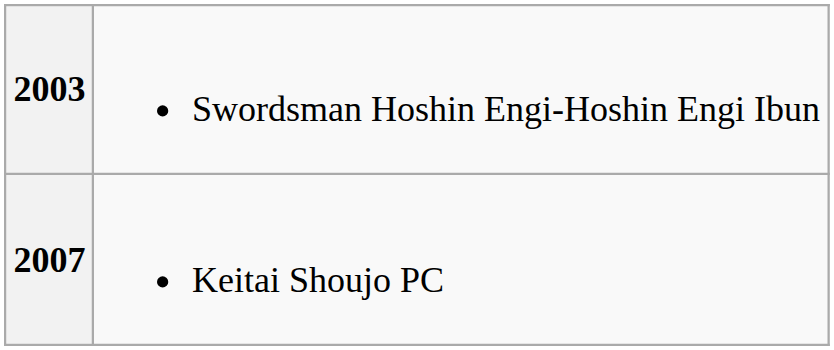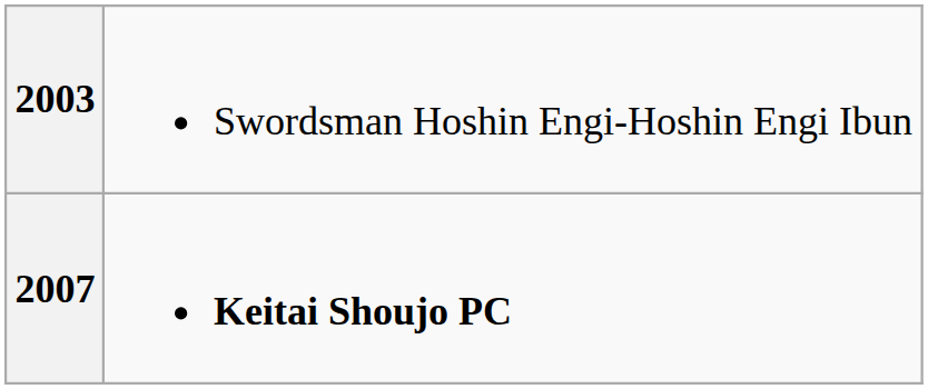2007 | column 2: normal -> bold
